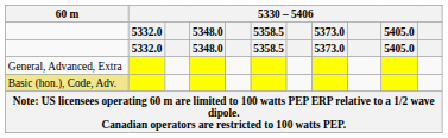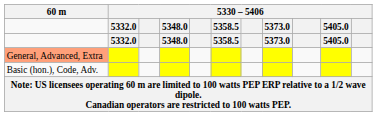General, Advanced, Extra | 60 m: no background -> lightsalmon background
Basic (hon.), Code, Adv. | 60 m: khaki background -> no background
